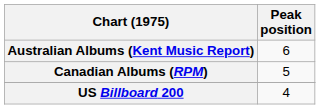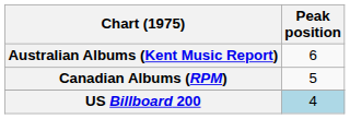US Billboard 200 | Peak position: no background -> lightblue background
